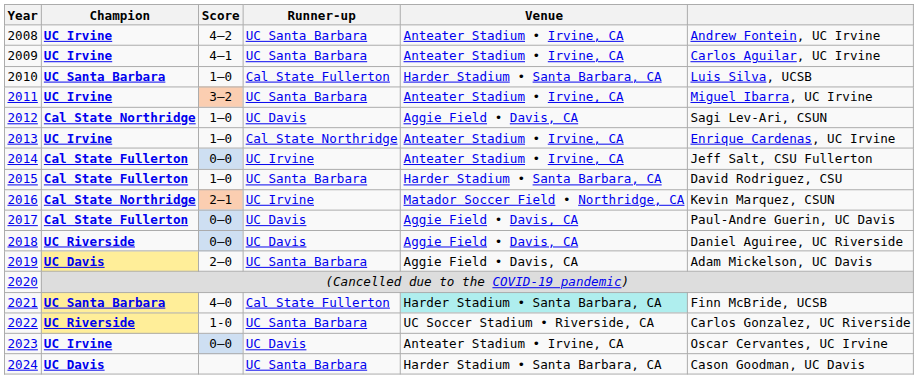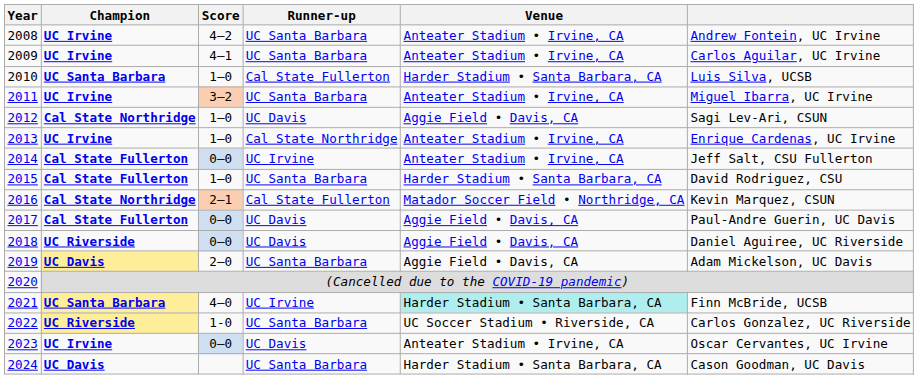2016 | Runner-up: UC Irvine -> Cal State Fullerton
2021 | Runner-up: Cal State Fullerton -> UC Irvine
